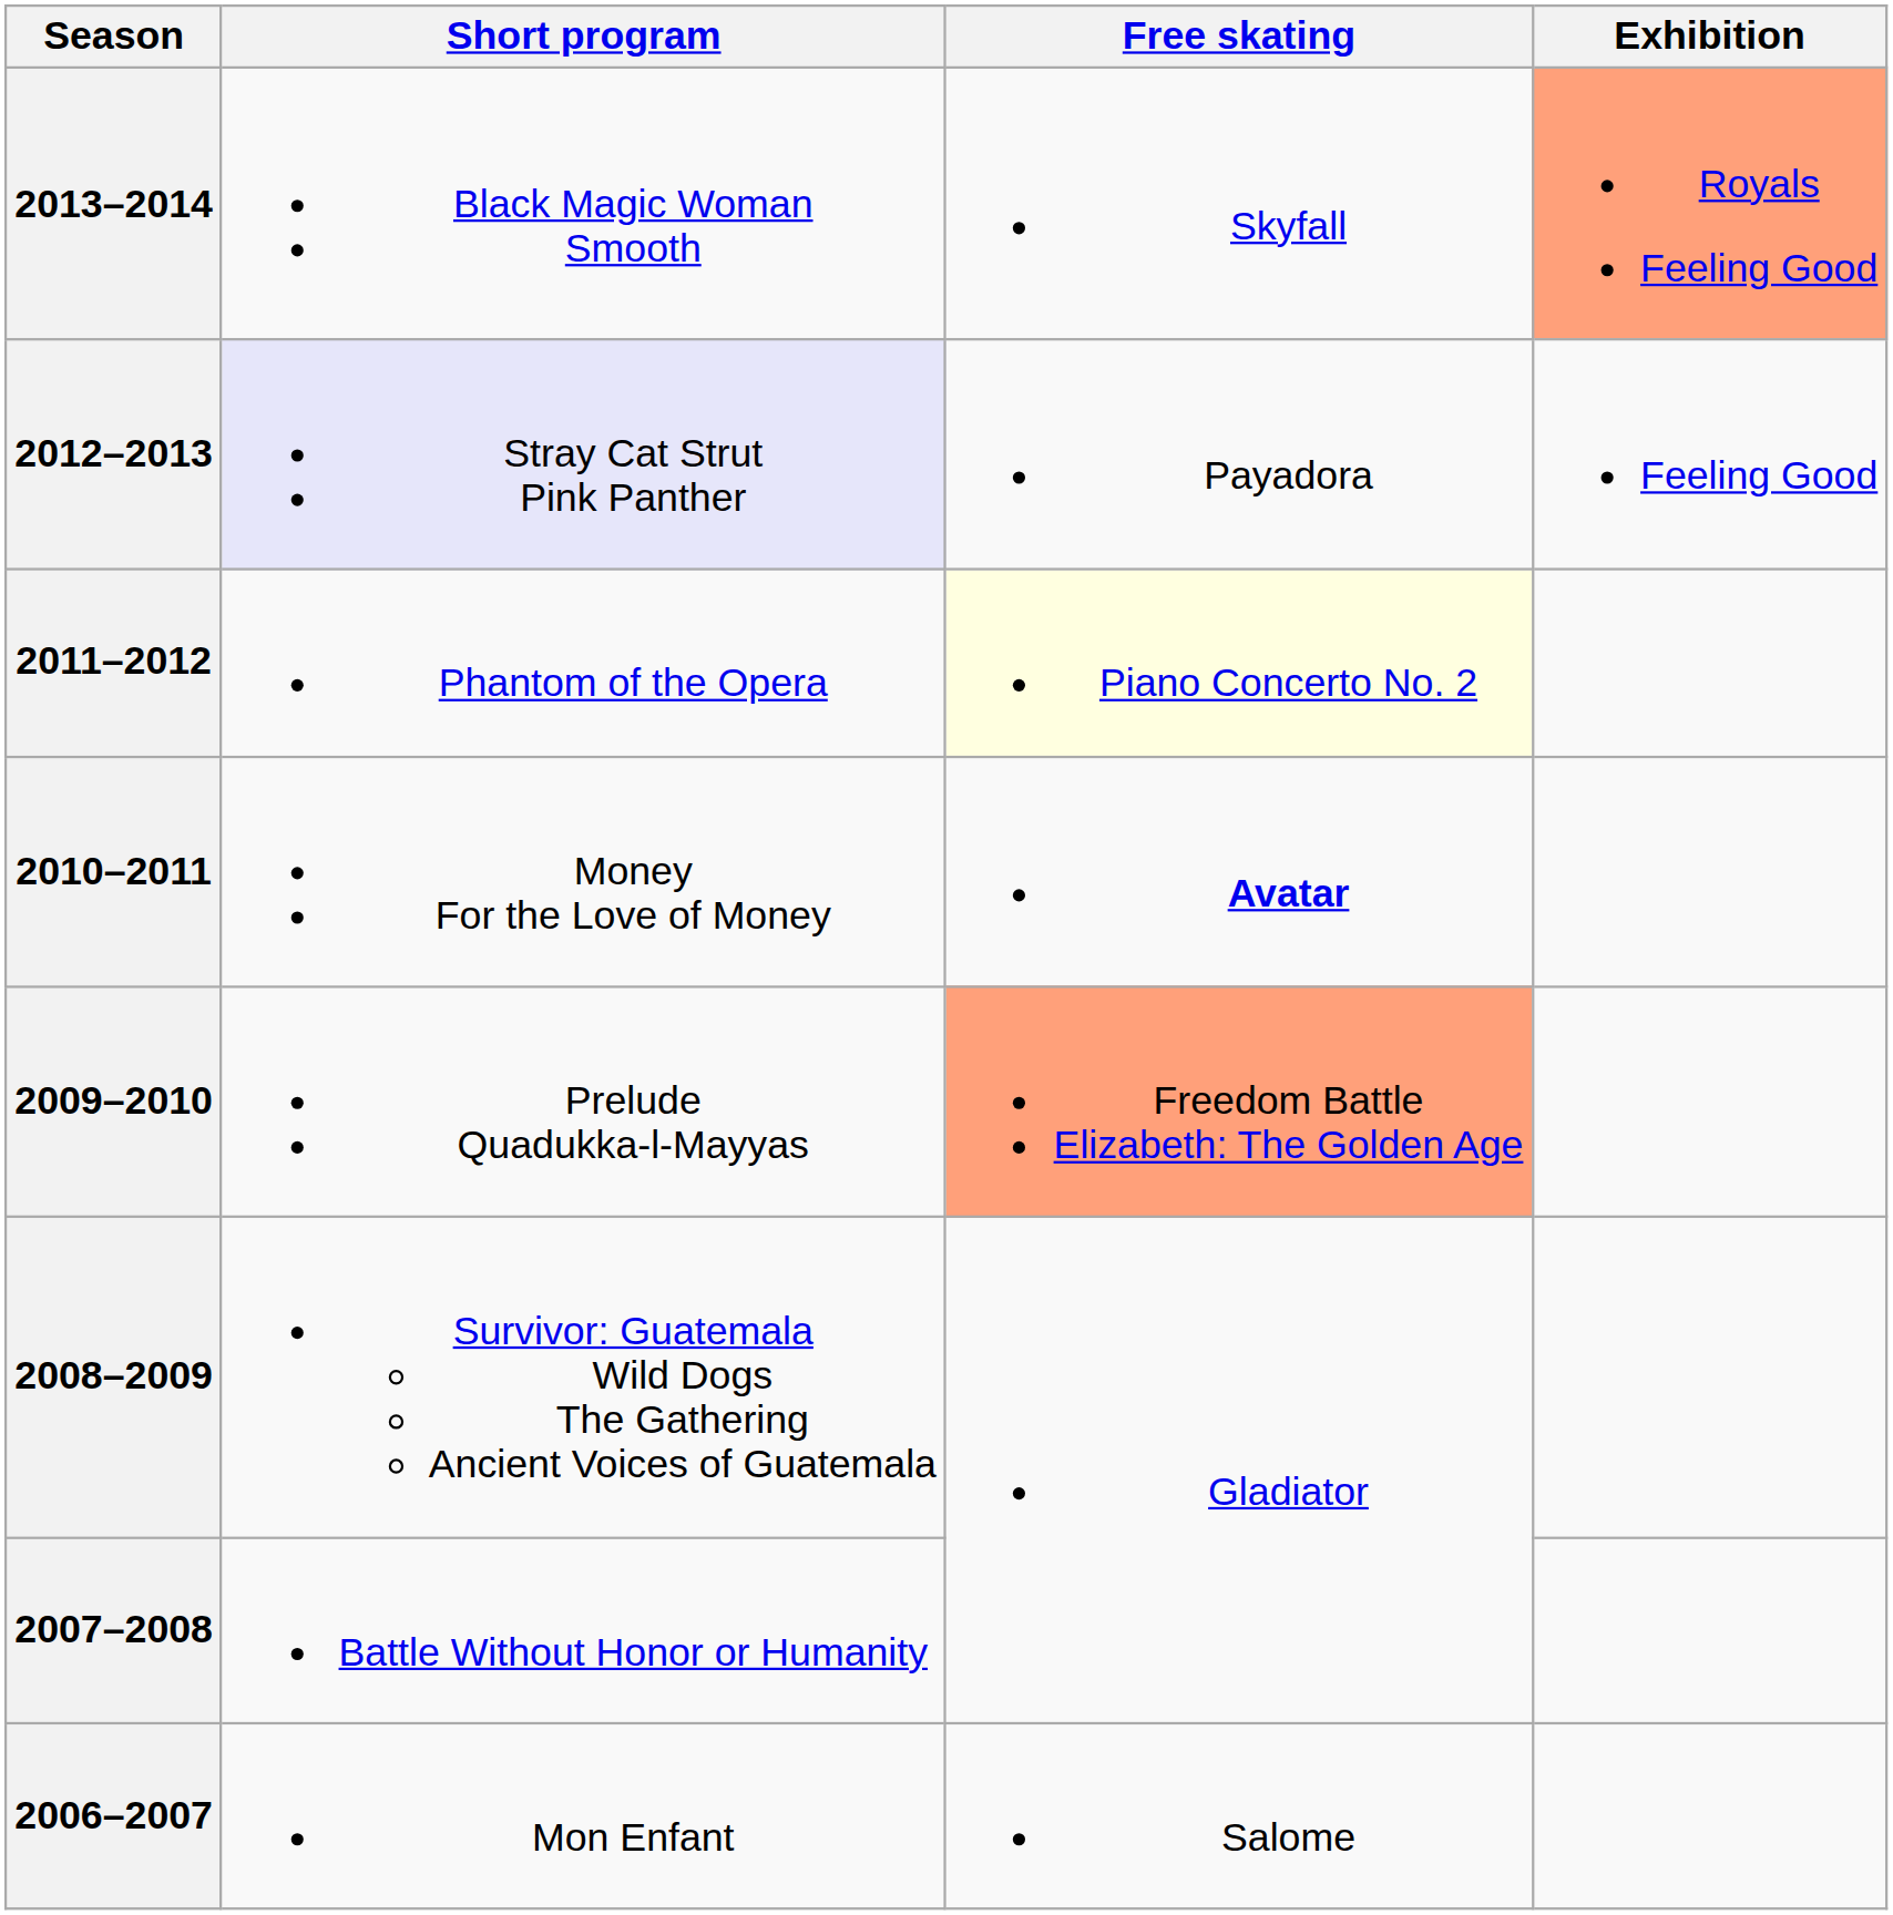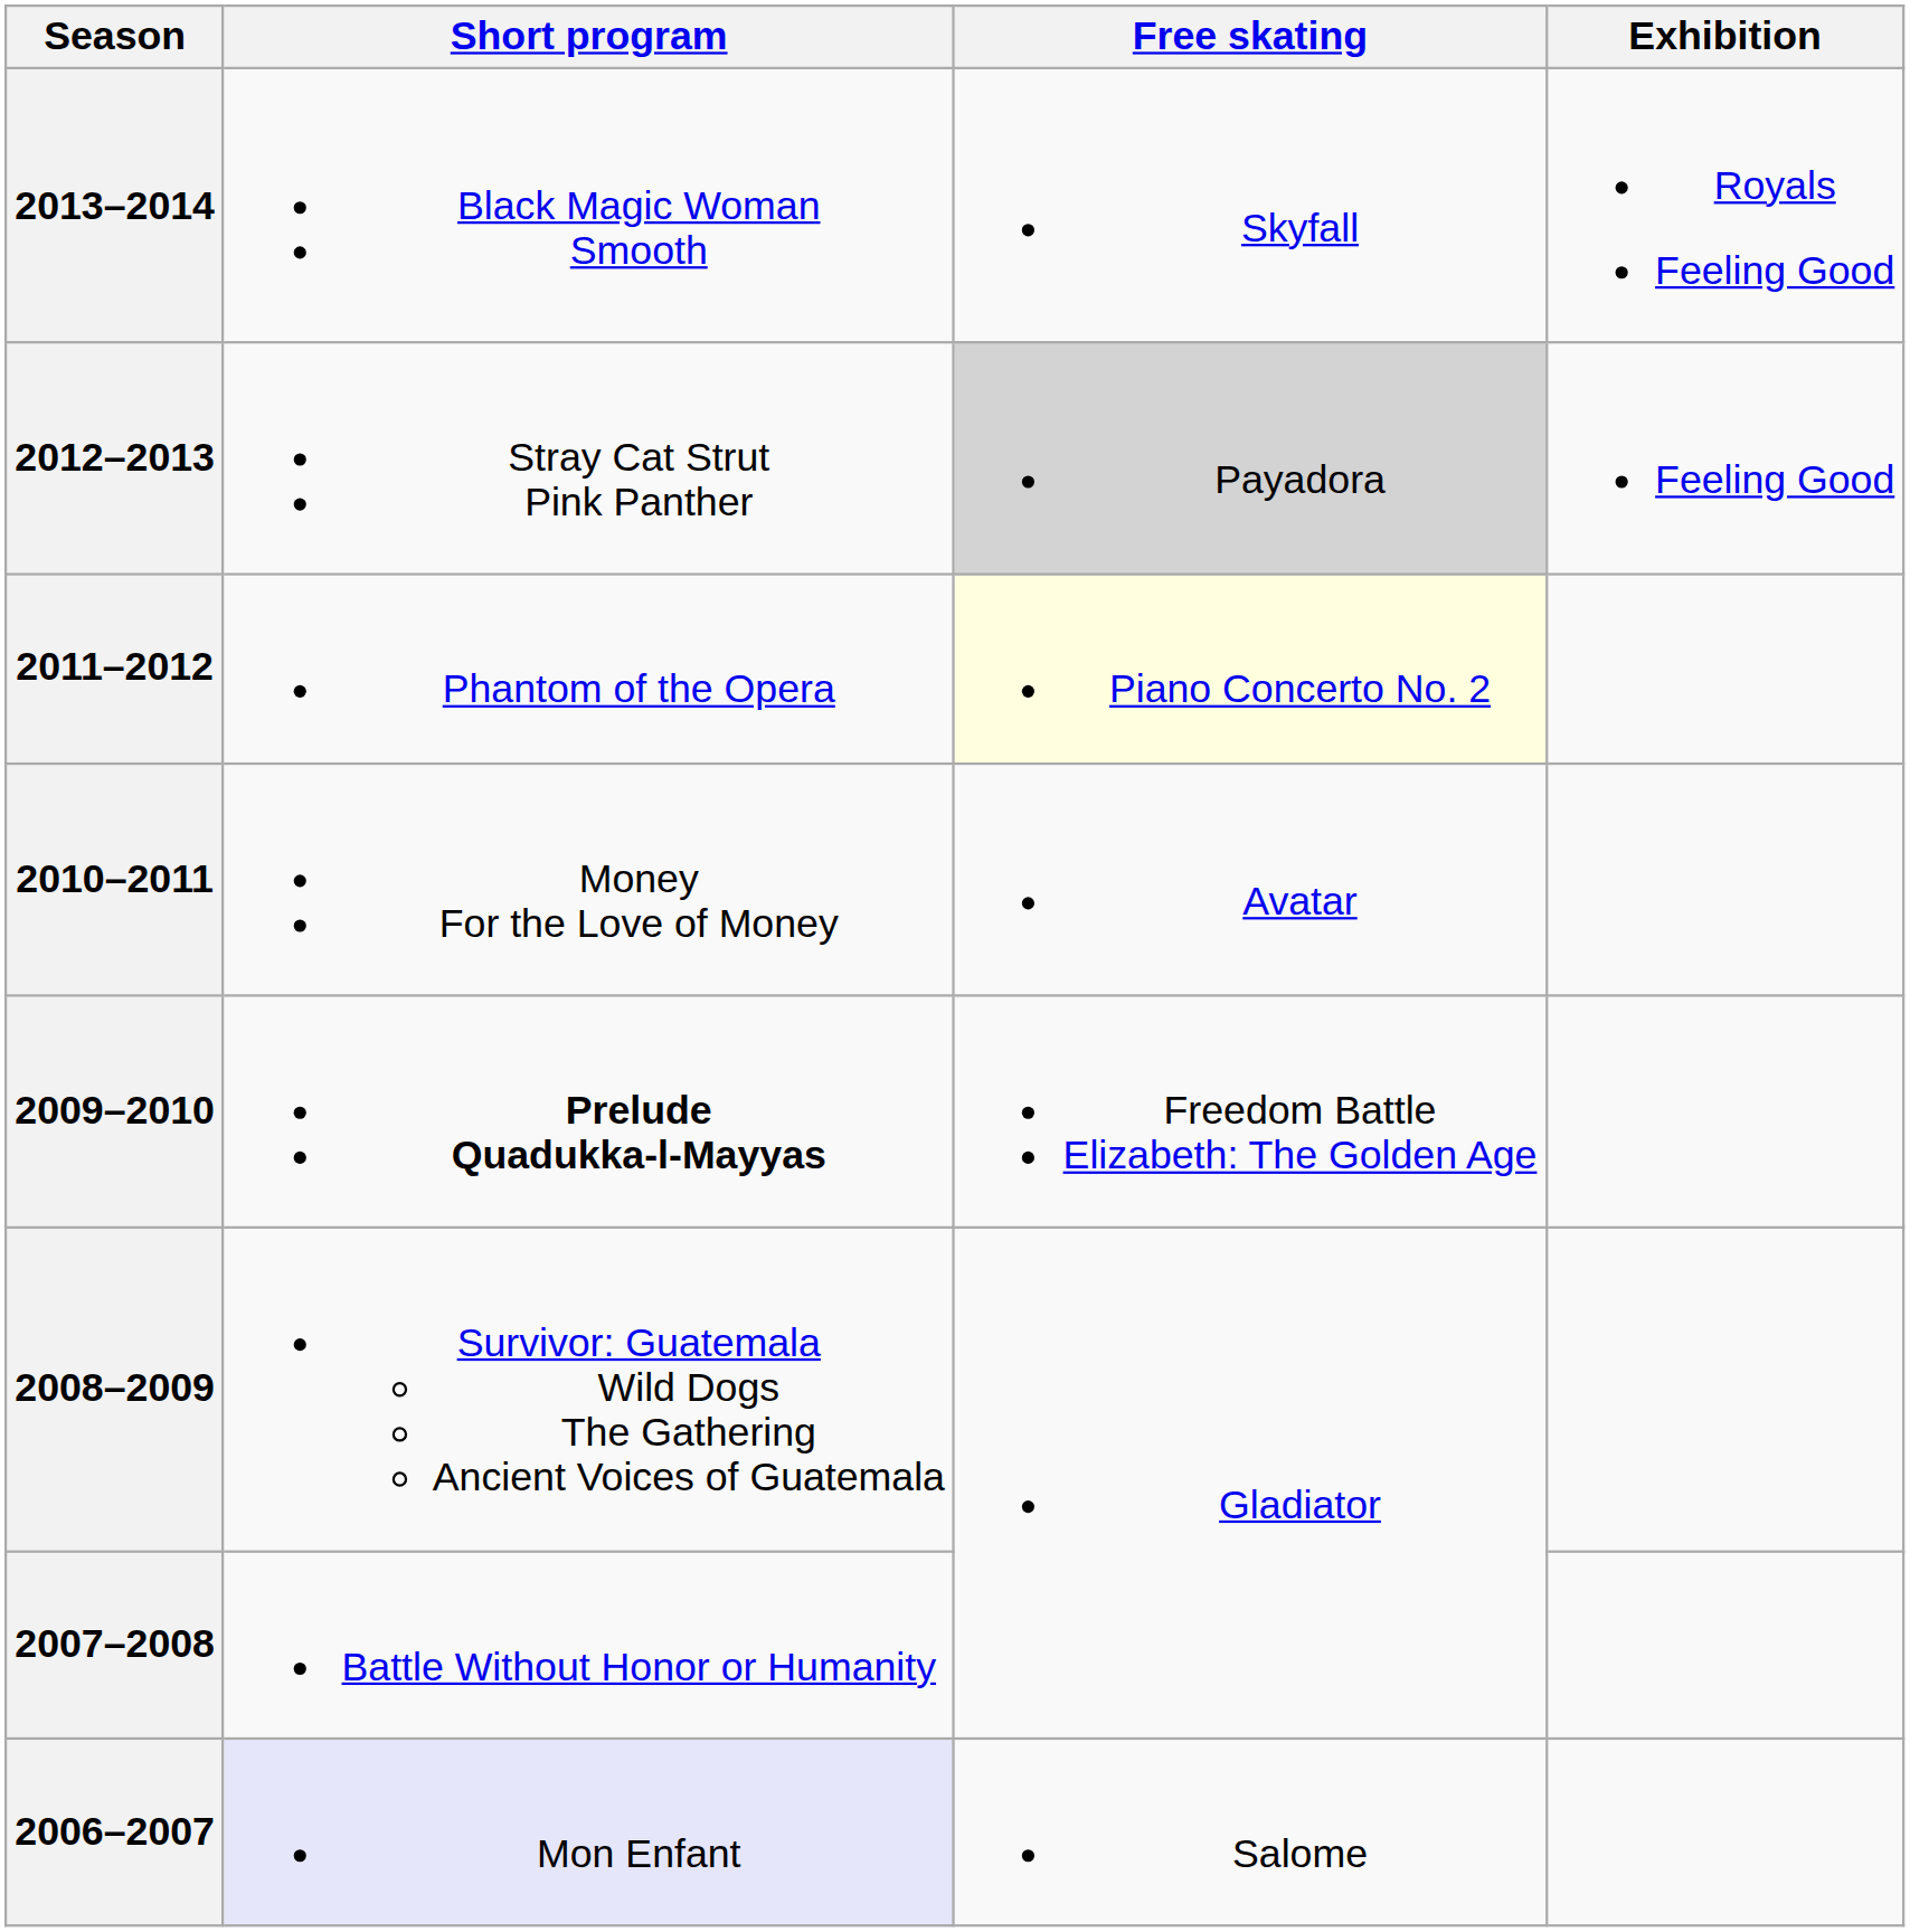2013–2014 | Exhibition: lightsalmon background -> no background
2012–2013 | Short program: lavender background -> no background
2012–2013 | Free skating: no background -> lightgrey background
2010–2011 | Free skating: bold -> normal
2009–2010 | Short program: normal -> bold
2009–2010 | Free skating: lightsalmon background -> no background
2006–2007 | Short program: no background -> lavender background
